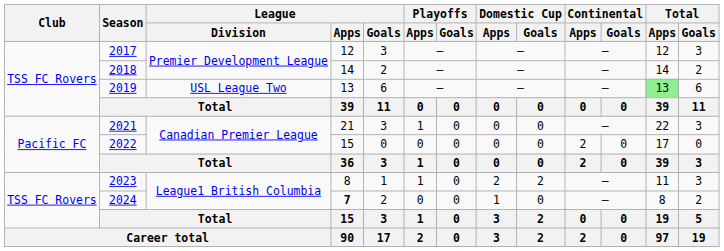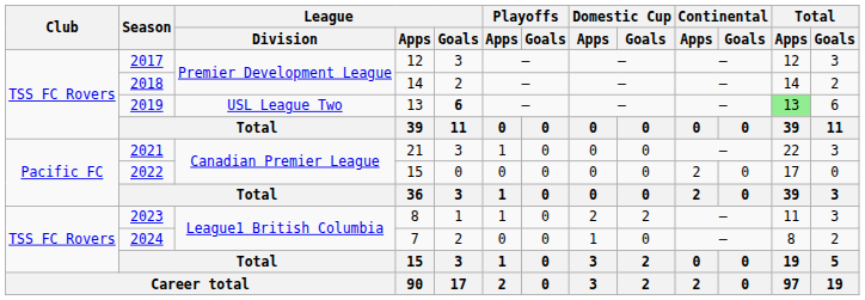2019 | League / Goals: normal -> bold
2024 | League / Apps: bold -> normal
